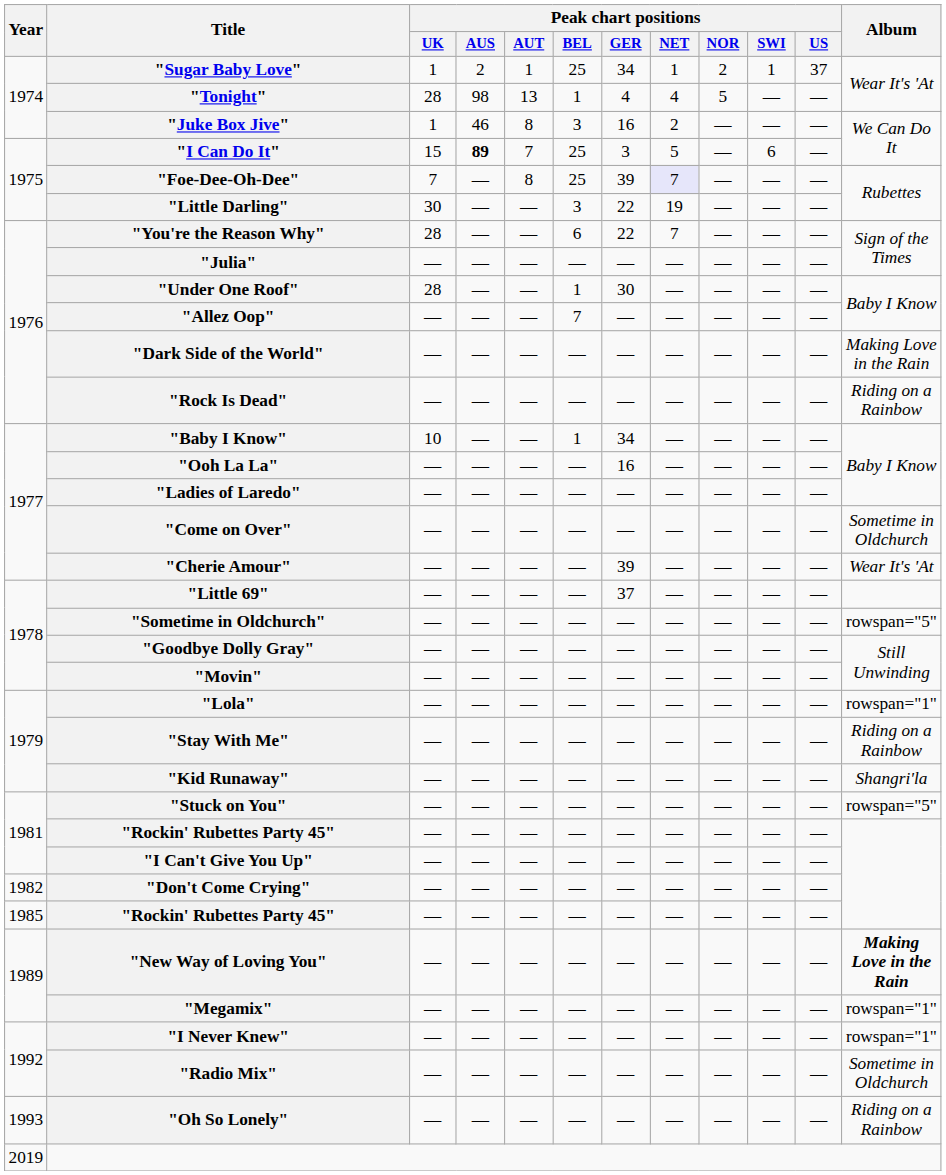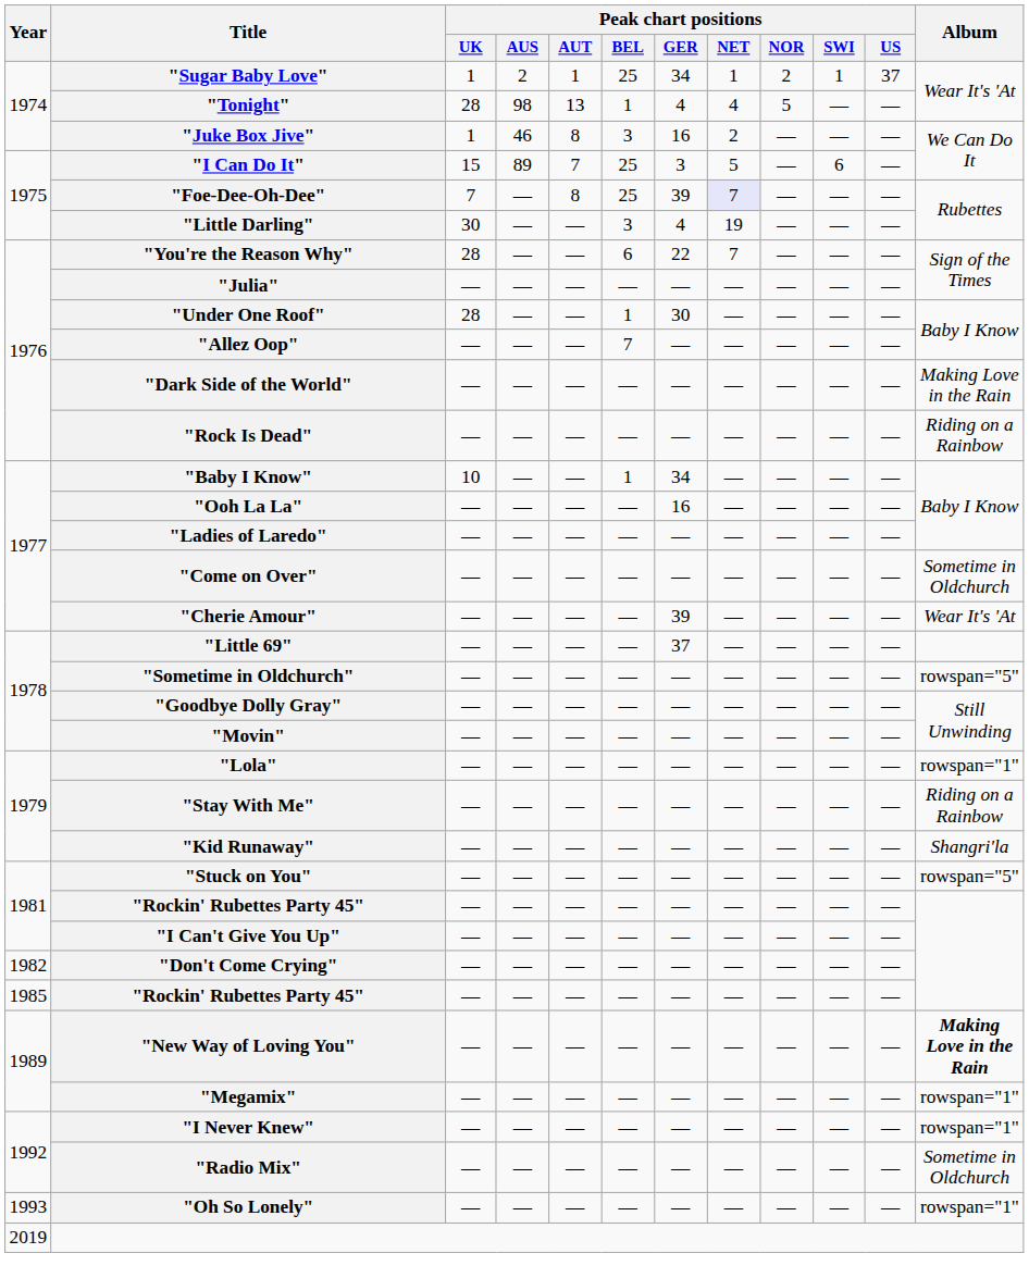"I Can Do It" | Peak chart positions / AUS: bold -> normal
"Little Darling" | Peak chart positions / GER: 22 -> 4
"Oh So Lonely" | Album: Riding on a Rainbow -> rowspan="1"
